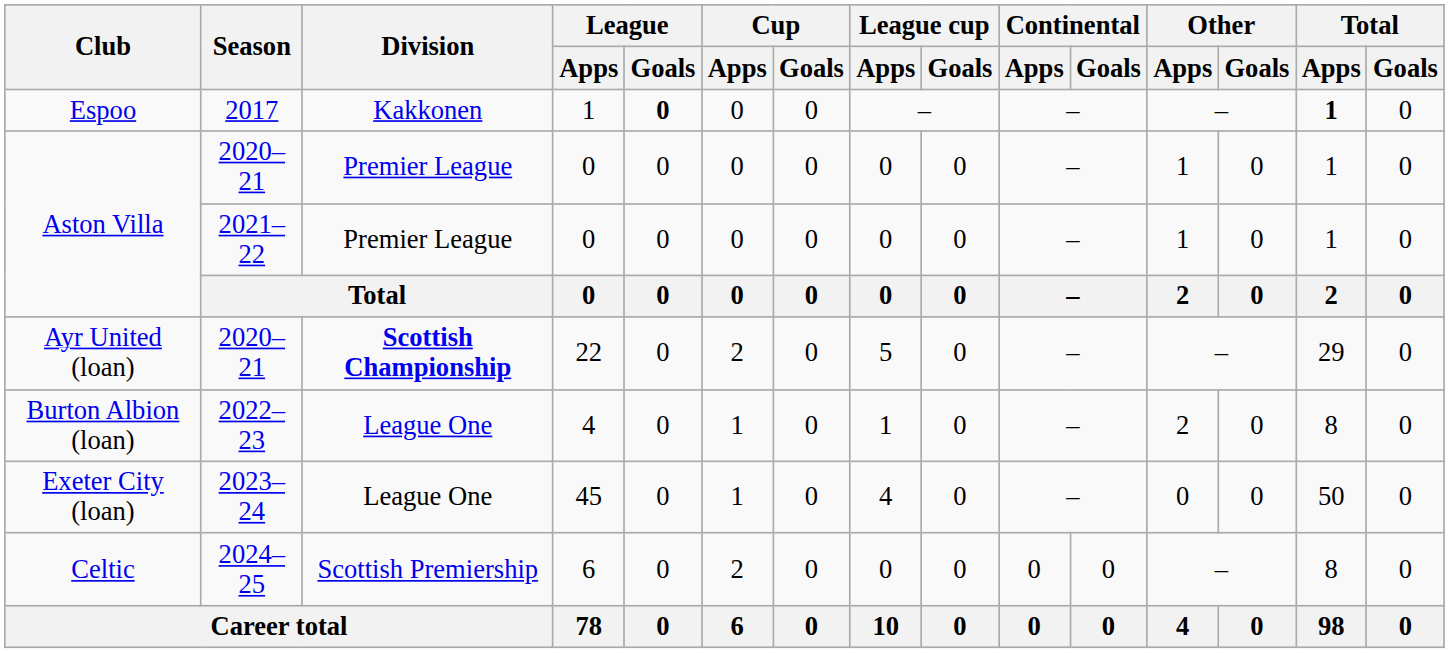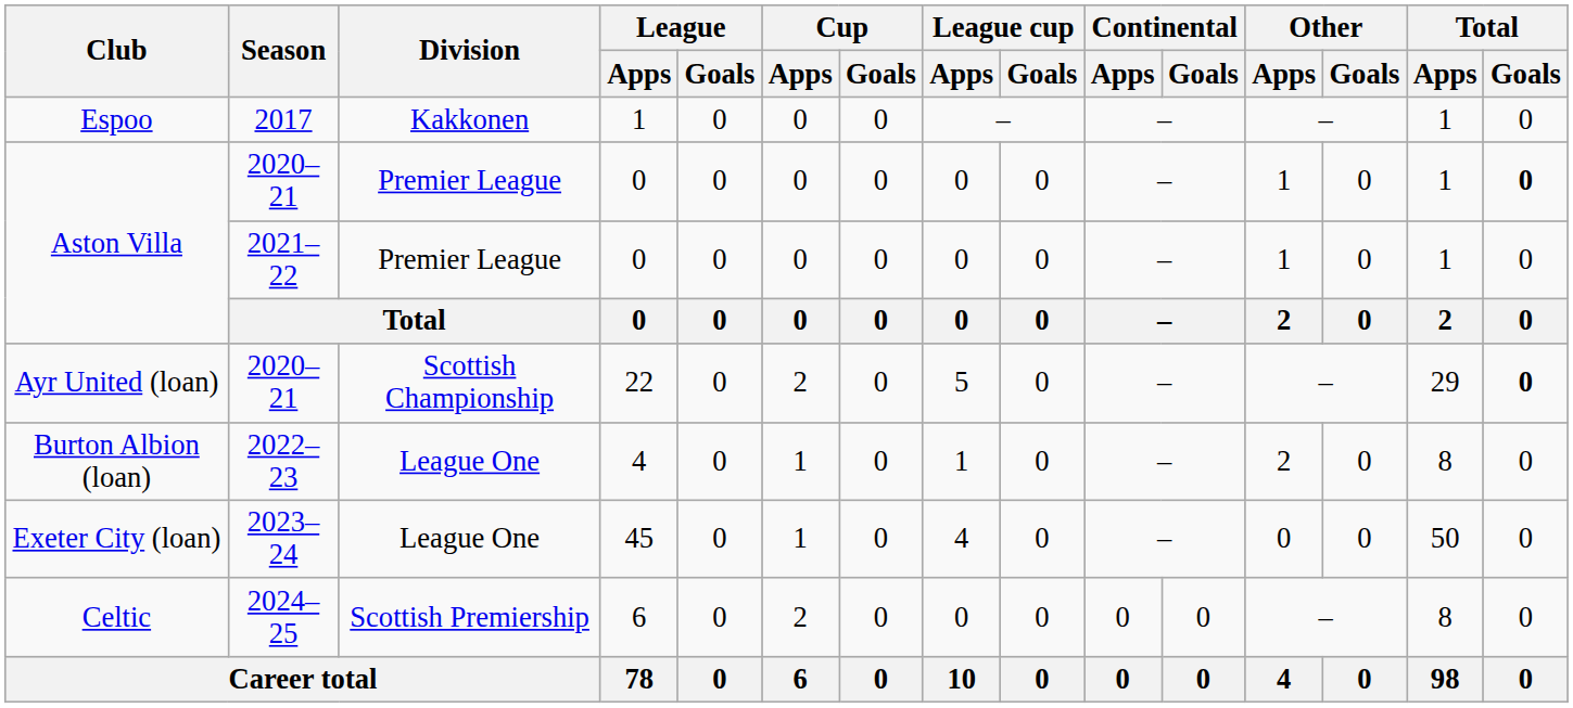Espoo | League / Goals: bold -> normal
Espoo | Total / Apps: bold -> normal
Aston Villa / 2020–21 | Total / Goals: normal -> bold
Ayr United (loan) | Division: bold -> normal
Ayr United (loan) | Total / Goals: normal -> bold
